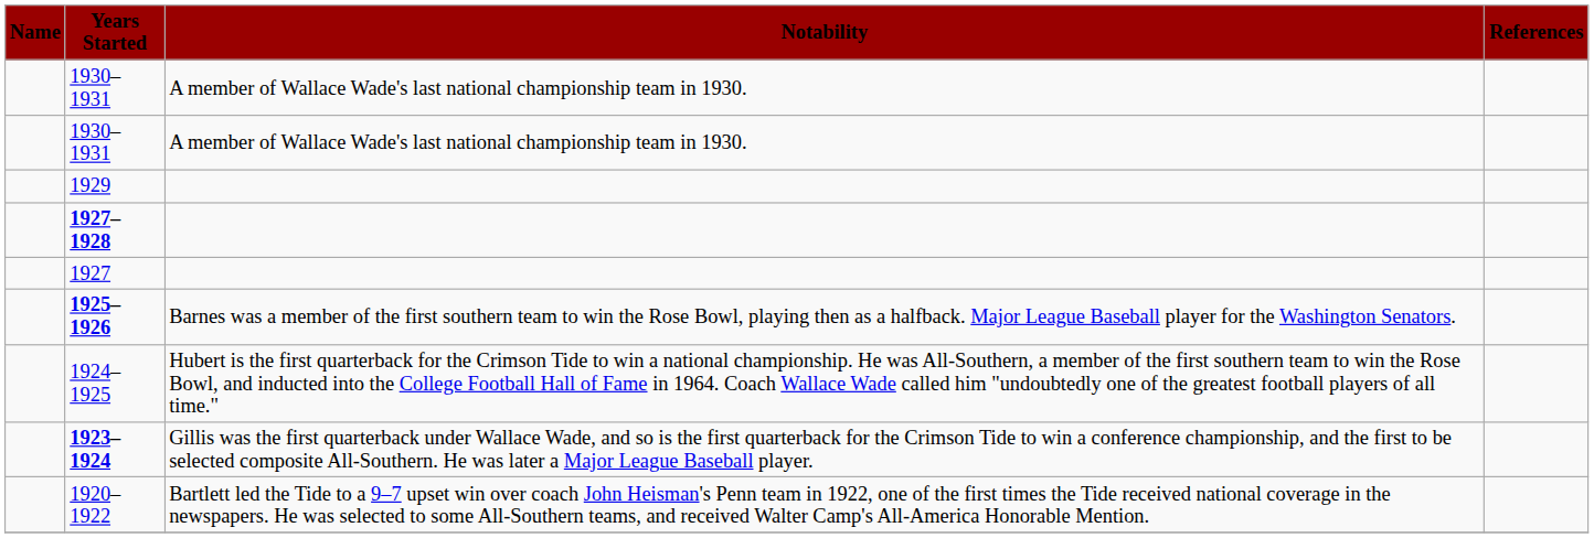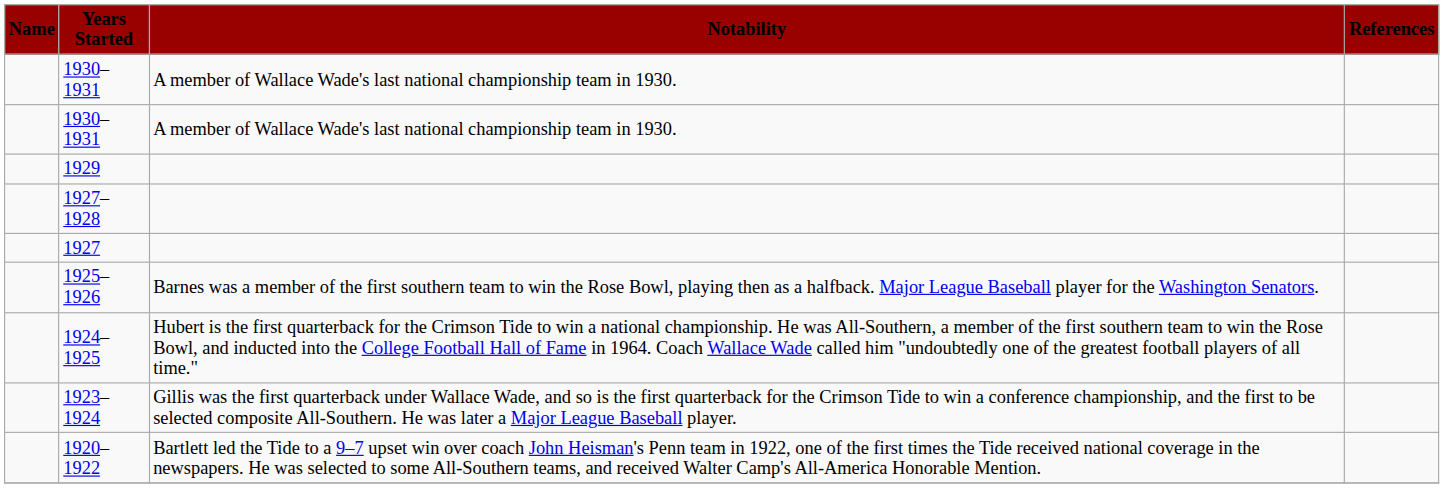1927–1928 | Years Started: bold -> normal
1925–1926 | Years Started: bold -> normal
1923–1924 | Years Started: bold -> normal
